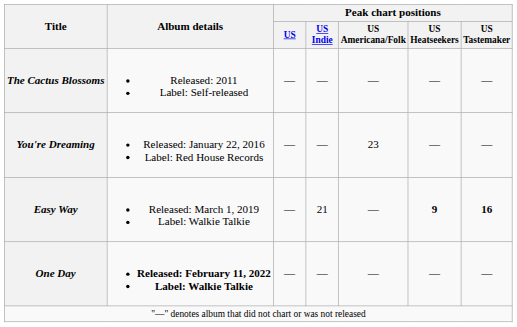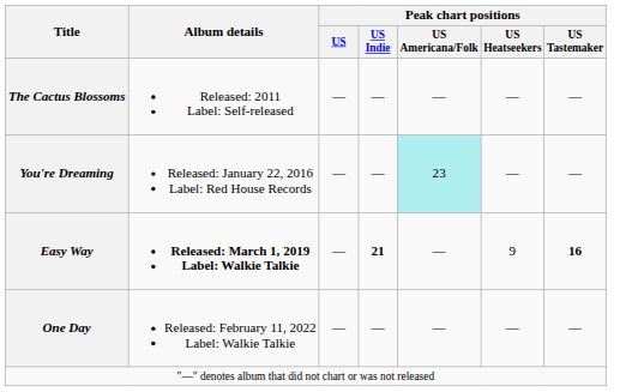You're Dreaming | Peak chart positions / US Americana/Folk: no background -> paleturquoise background
Easy Way | Album details: normal -> bold
Easy Way | Peak chart positions / US Indie: normal -> bold
Easy Way | Peak chart positions / US Heatseekers: bold -> normal
One Day | Album details: bold -> normal
